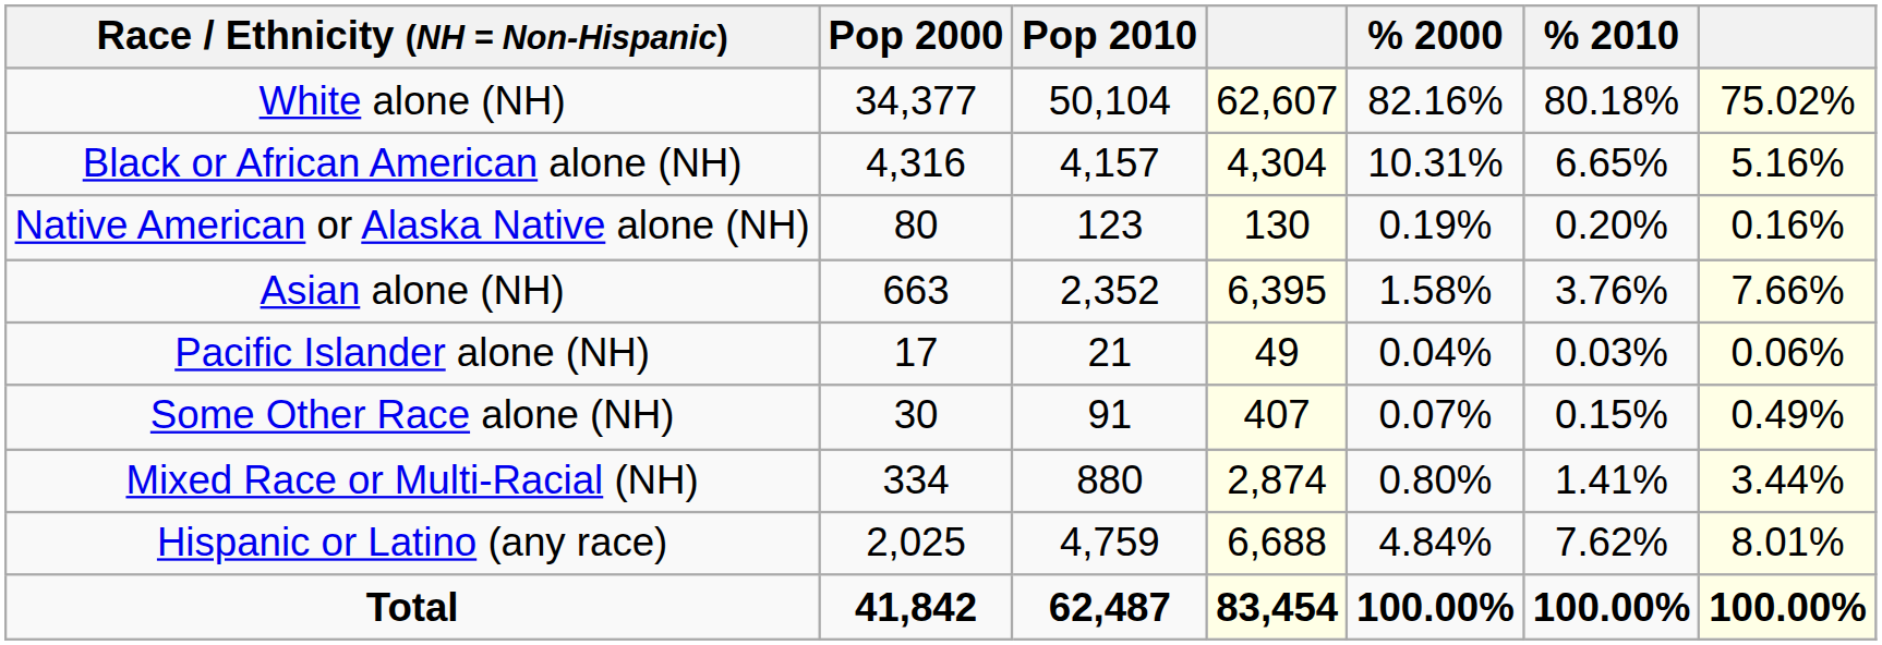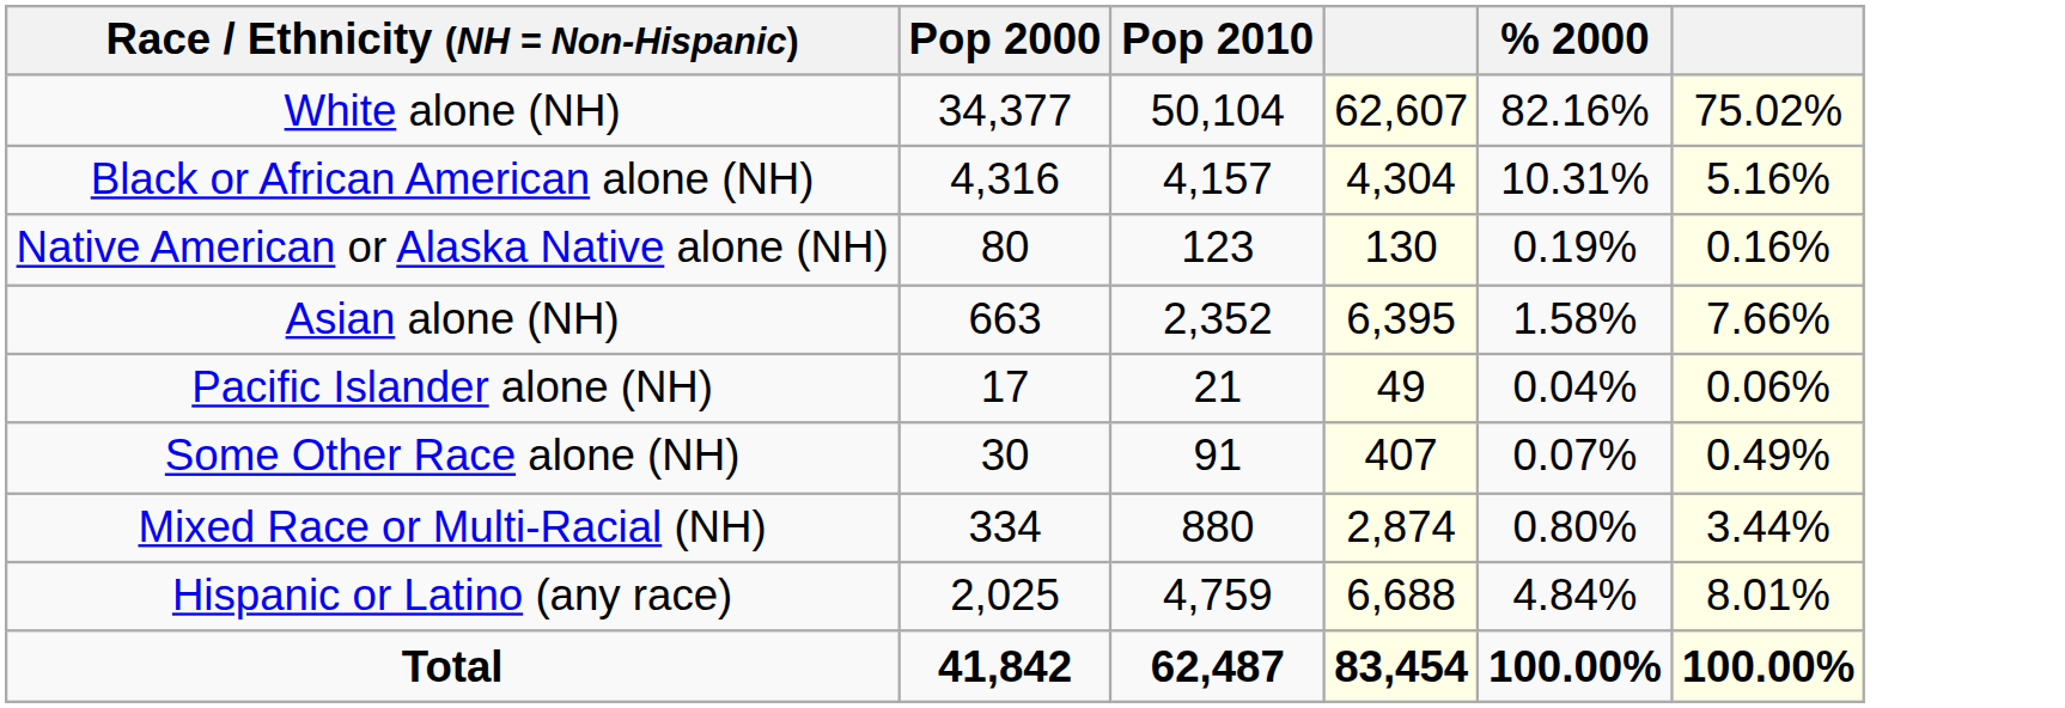- column: % 2010 | 80.18% | 6.65% | 0.20% | 3.76% | 0.03% | 0.15% | 1.41% | 7.62% | 100.00%
